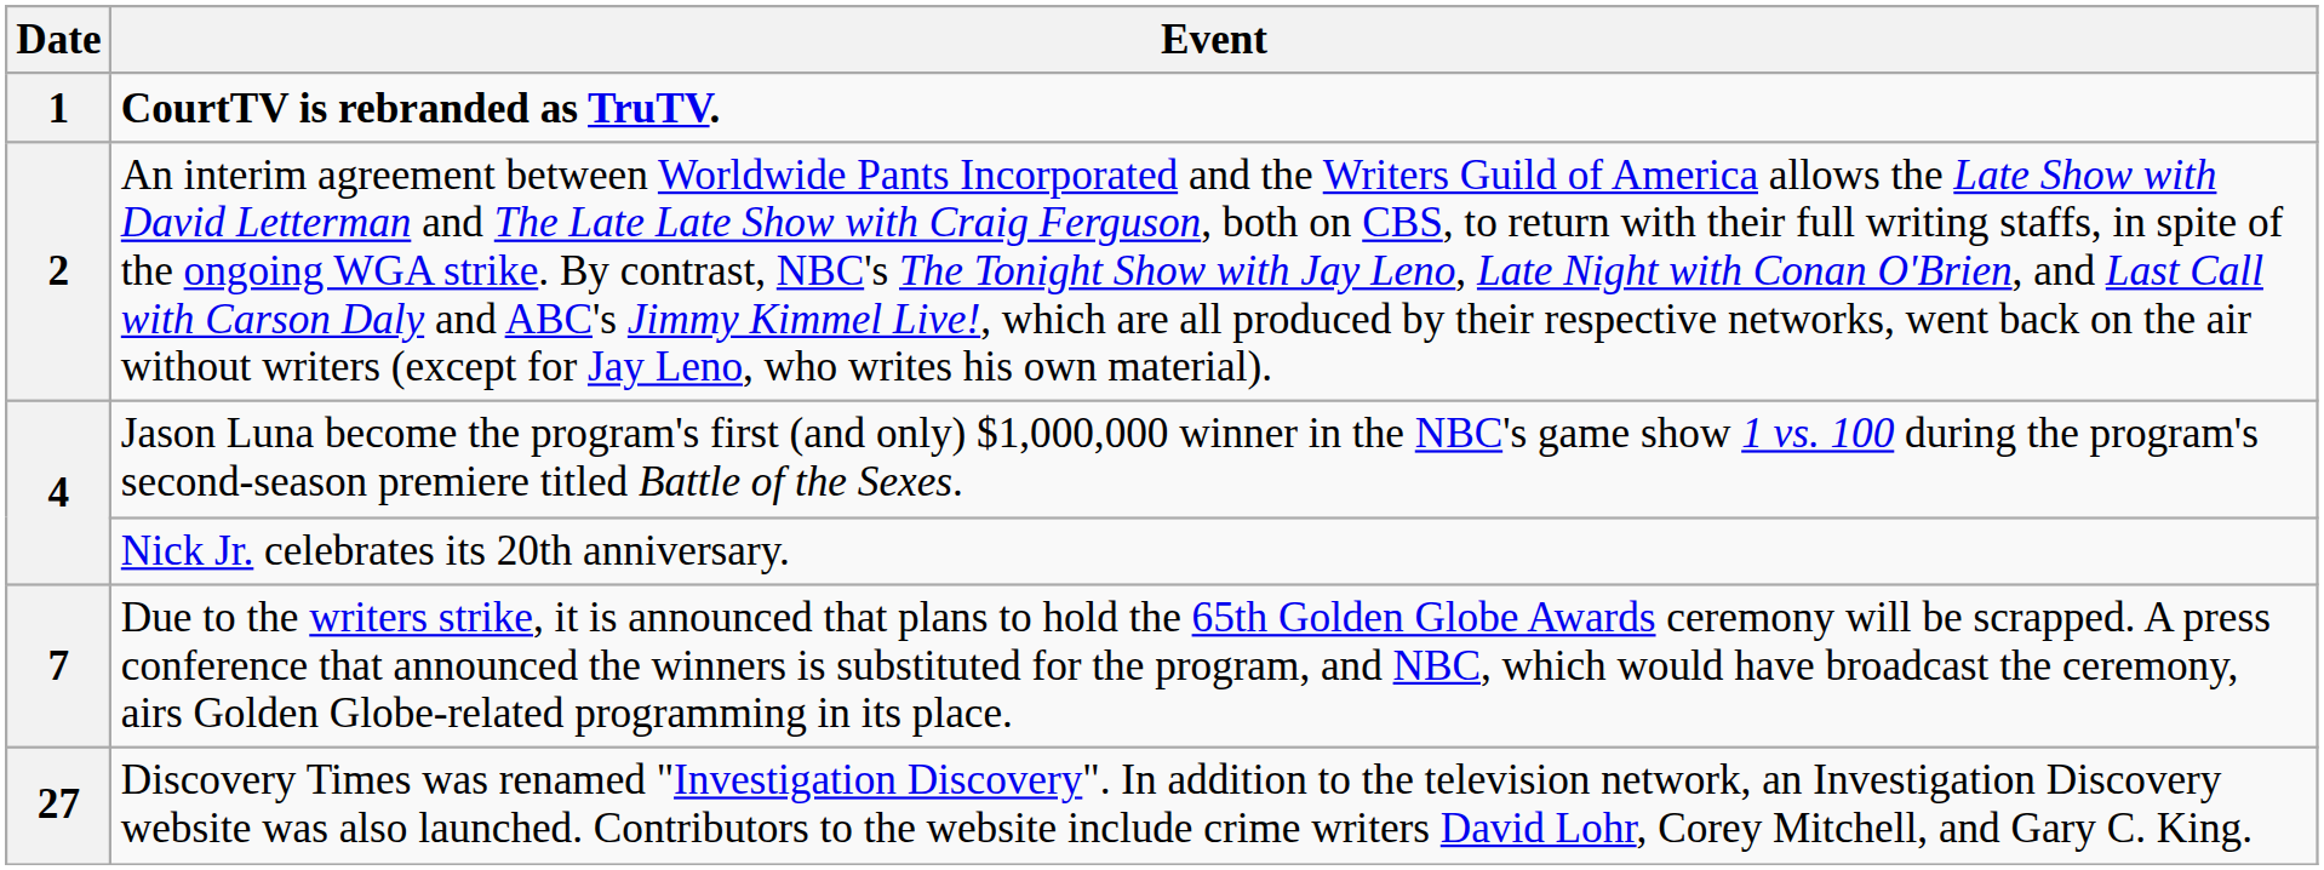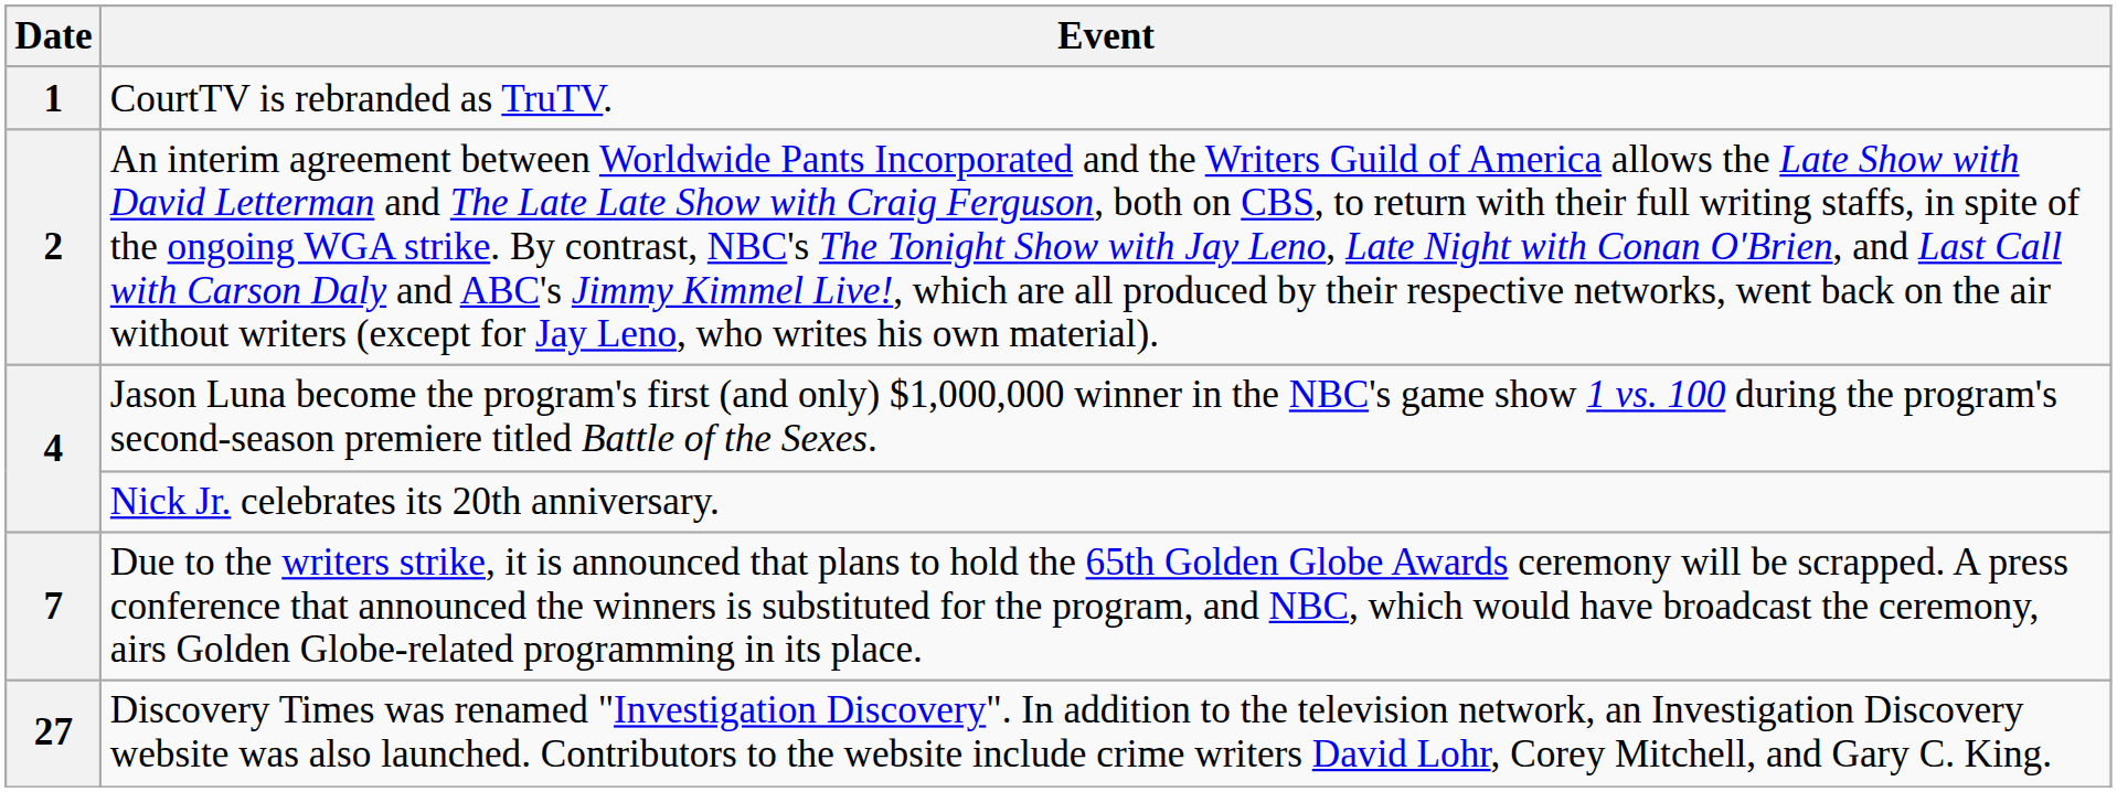CourtTV is rebranded as TruTV. | Event: bold -> normal
